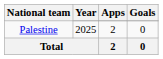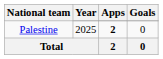2025 | Apps: normal -> bold
